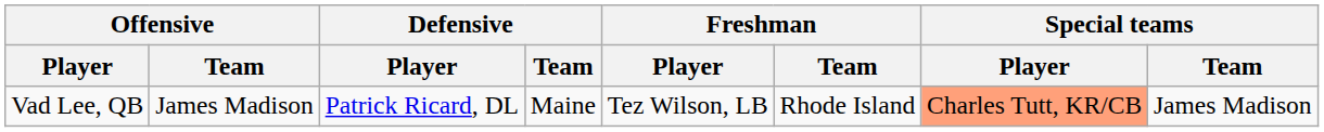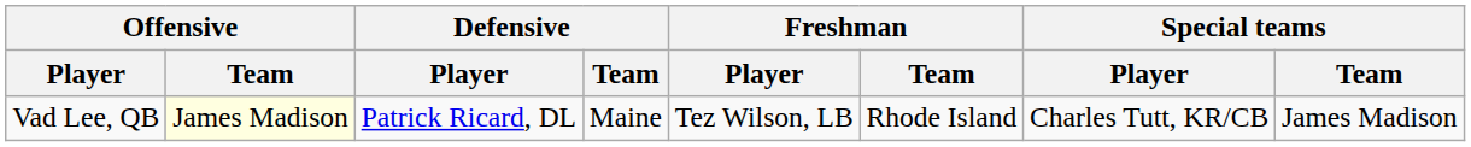Vad Lee, QB | Offensive / Team: no background -> lightyellow background
Vad Lee, QB | Special teams / Player: lightsalmon background -> no background
